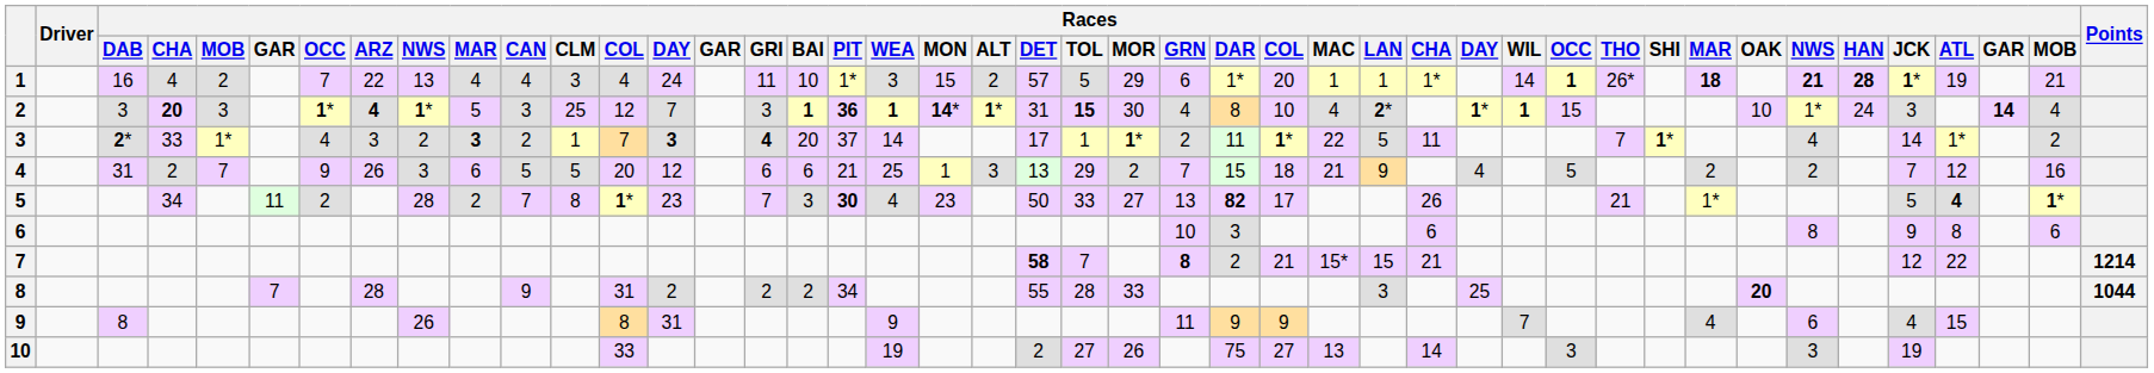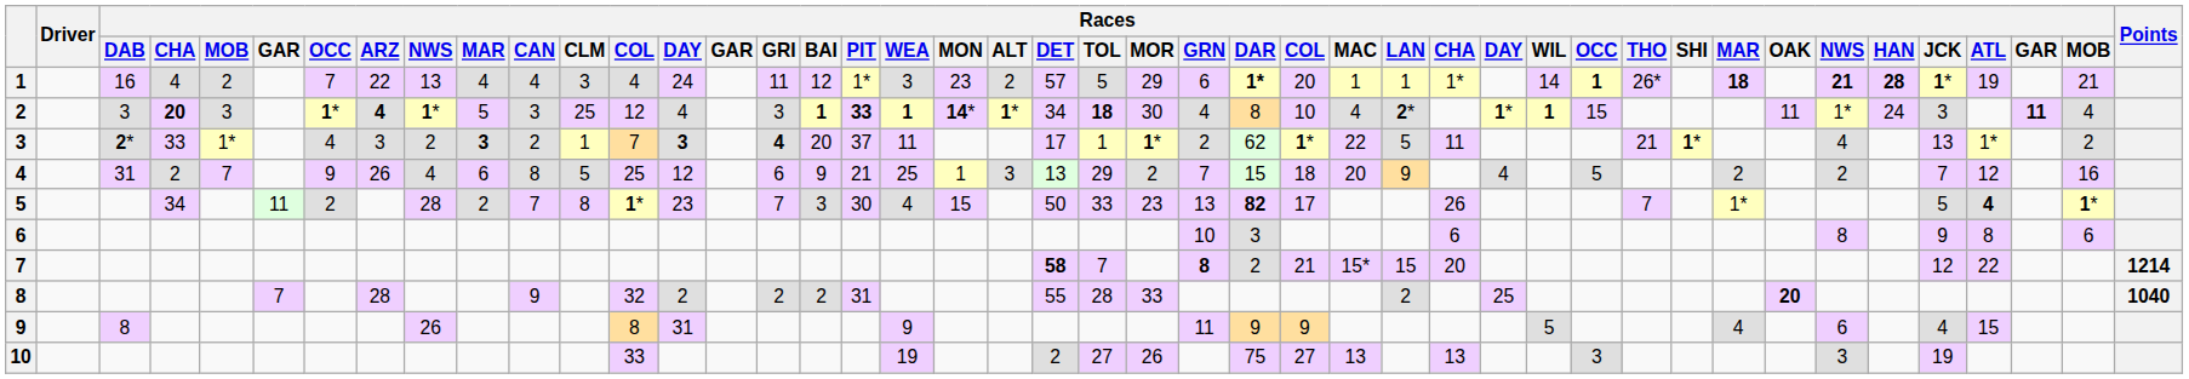row 3 | Races / BAI: 10 -> 12
row 3 | Races / MON: 15 -> 23
row 3 | Races / DAR: normal -> bold
row 4 | column 14: 7 -> 4
row 4 | Races / PIT: 36 -> 33
row 4 | Races / DET: 31 -> 34
row 4 | Races / TOL: 15 -> 18
row 4 | Races / OAK: 10 -> 11
row 4 | column 42: 14 -> 11
row 5 | Races / WEA: 14 -> 11
row 5 | Races / DAR: 11 -> 62
row 5 | Races / THO: 7 -> 21
row 5 | Races / JCK: 14 -> 13
row 6 | column 9: 3 -> 4
row 6 | Races / CAN: 5 -> 8
row 6 | column 13: 20 -> 25
row 6 | Races / BAI: 6 -> 9
row 6 | Races / MAC: 21 -> 20
row 7 | Races / PIT: bold -> normal
row 7 | Races / MON: 23 -> 15
row 7 | Races / MOR: 27 -> 23
row 7 | Races / THO: 21 -> 7
row 9 | column 30: 21 -> 20
row 10 | column 13: 31 -> 32
row 10 | Races / PIT: 34 -> 31
row 10 | Races / LAN: 3 -> 2
row 10 | Points: 1044 -> 1040
row 11 | Races / WIL: 7 -> 5
row 12 | column 30: 14 -> 13
